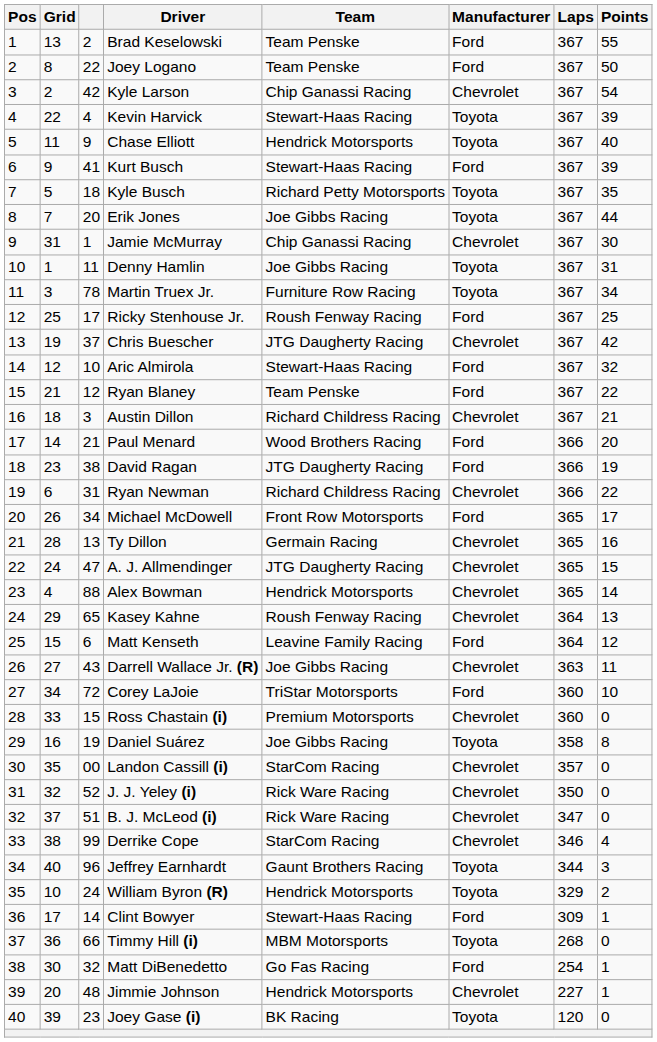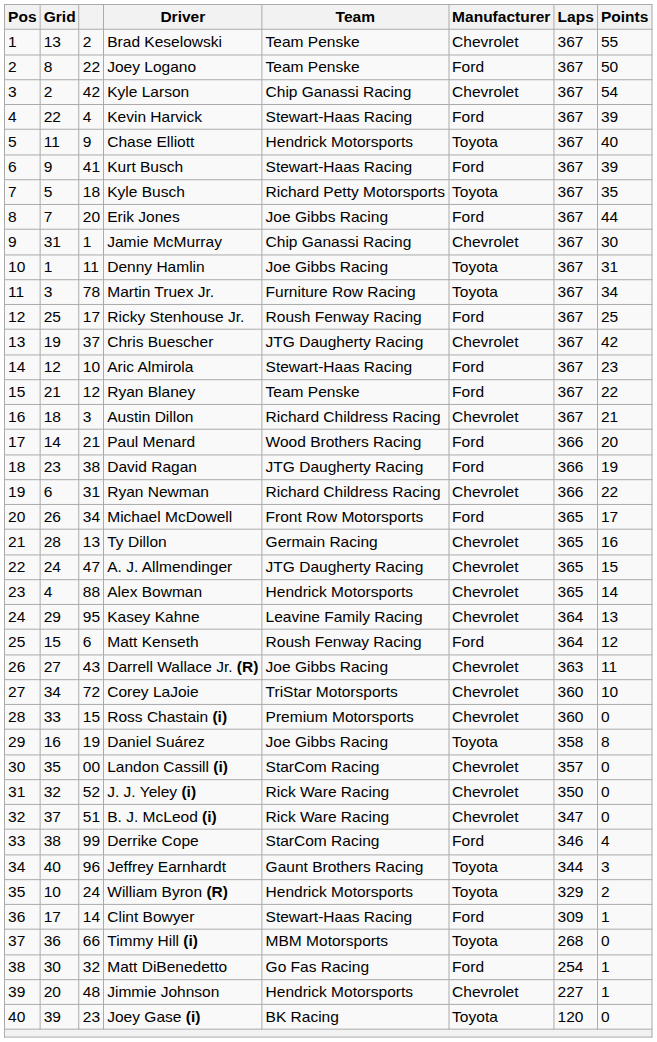Brad Keselowski | Manufacturer: Ford -> Chevrolet
Kevin Harvick | Manufacturer: Toyota -> Ford
Erik Jones | Manufacturer: Toyota -> Ford
Aric Almirola | Points: 32 -> 23
Kasey Kahne | column 3: 65 -> 95
Kasey Kahne | Team: Roush Fenway Racing -> Leavine Family Racing
Matt Kenseth | Team: Leavine Family Racing -> Roush Fenway Racing
Corey LaJoie | Manufacturer: Ford -> Chevrolet
Derrike Cope | Manufacturer: Chevrolet -> Ford
